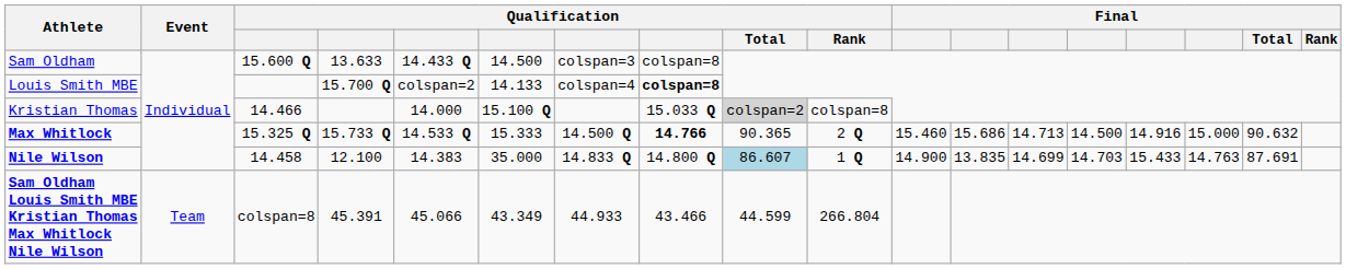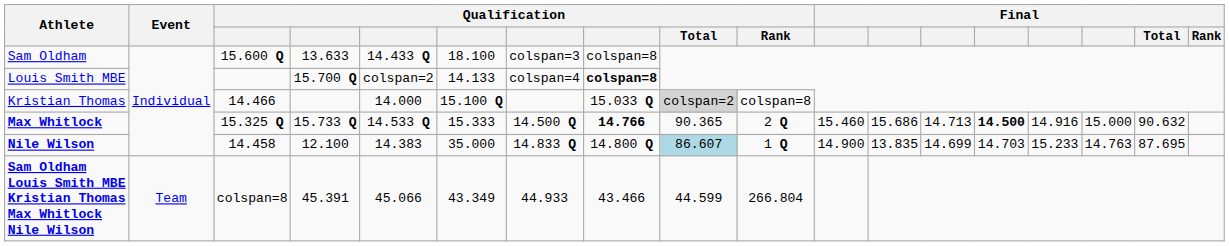Sam Oldham | column 6: 14.500 -> 18.100
Max Whitlock | column 14: normal -> bold
Nile Wilson | column 15: 15.433 -> 15.233
Nile Wilson | Final / Total: 87.691 -> 87.695
